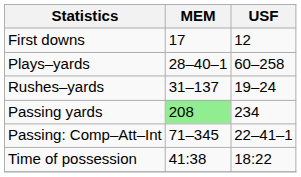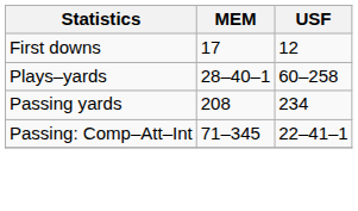- row: Rushes–yards | 31–137 | 19–24
Passing yards | MEM: lightgreen background -> no background
- row: Time of possession | 41:38 | 18:22
